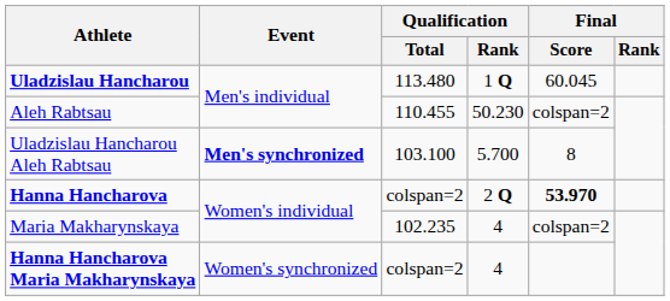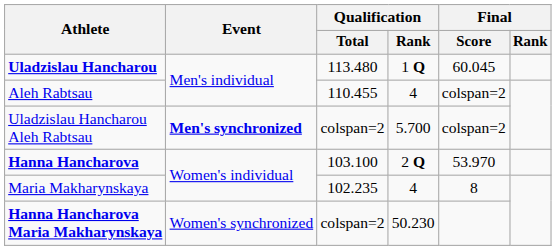Aleh Rabtsau | Qualification / Rank: 50.230 -> 4
Uladzislau Hancharou Aleh Rabtsau | Qualification / Total: 103.100 -> colspan=2
Uladzislau Hancharou Aleh Rabtsau | Final / Score: 8 -> colspan=2
Hanna Hancharova | Qualification / Total: colspan=2 -> 103.100
Hanna Hancharova | Final / Score: bold -> normal
Maria Makharynskaya | Final / Score: colspan=2 -> 8
Hanna Hancharova Maria Makharynskaya | Qualification / Rank: 4 -> 50.230
